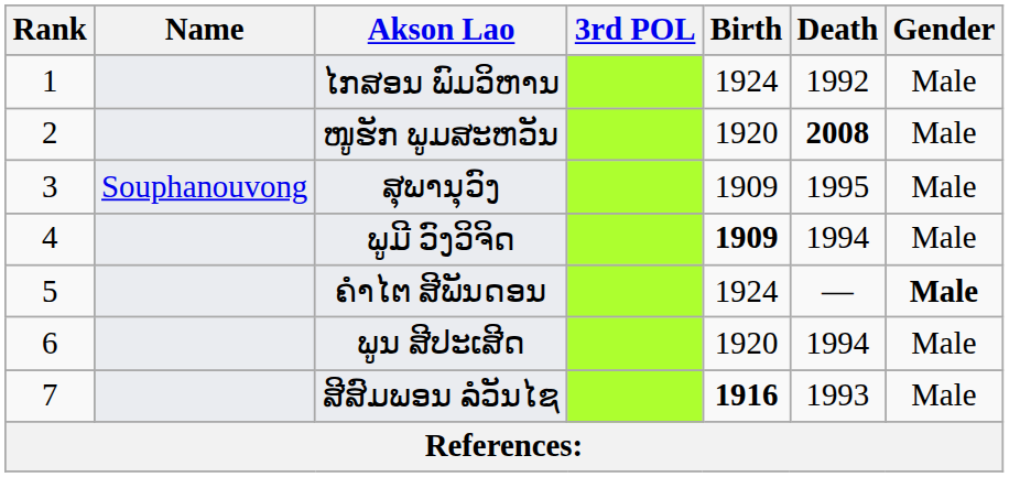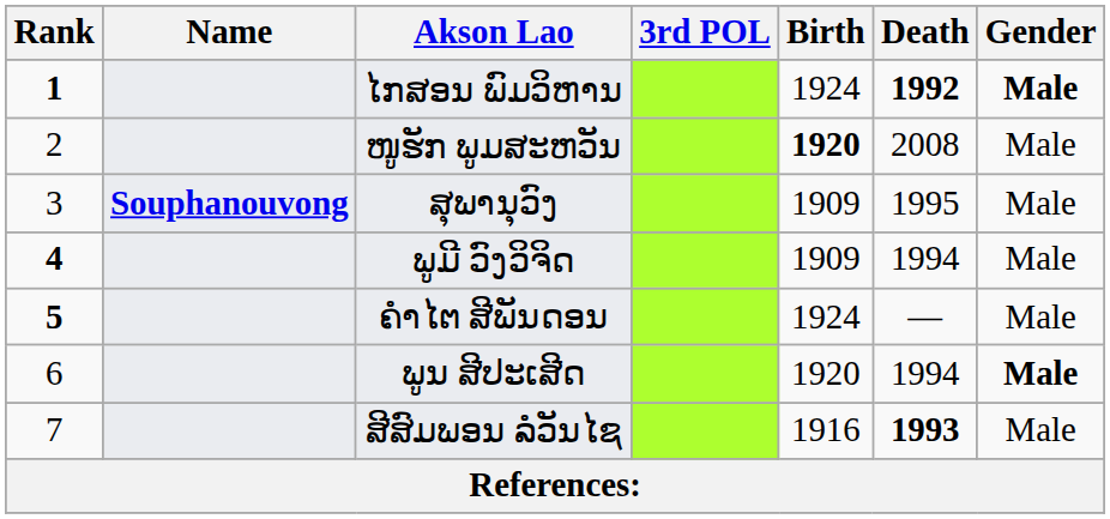ໄກສອນ ພົມວິຫານ | Rank: normal -> bold
ໄກສອນ ພົມວິຫານ | Death: normal -> bold
ໄກສອນ ພົມວິຫານ | Gender: normal -> bold
ໜູຮັກ ພູມສະຫວັນ | Birth: normal -> bold
ໜູຮັກ ພູມສະຫວັນ | Death: bold -> normal
ສຸພານຸວົງ | Name: normal -> bold
ພູມີ ວົງວິຈິດ | Rank: normal -> bold
ພູມີ ວົງວິຈິດ | Birth: bold -> normal
ຄໍາໄຕ ສີພັນດອນ | Rank: normal -> bold
ຄໍາໄຕ ສີພັນດອນ | Gender: bold -> normal
ພູນ ສີປະເສີດ | Gender: normal -> bold
ສີສົມພອນ ລໍວັນໄຊ | Birth: bold -> normal
ສີສົມພອນ ລໍວັນໄຊ | Death: normal -> bold
